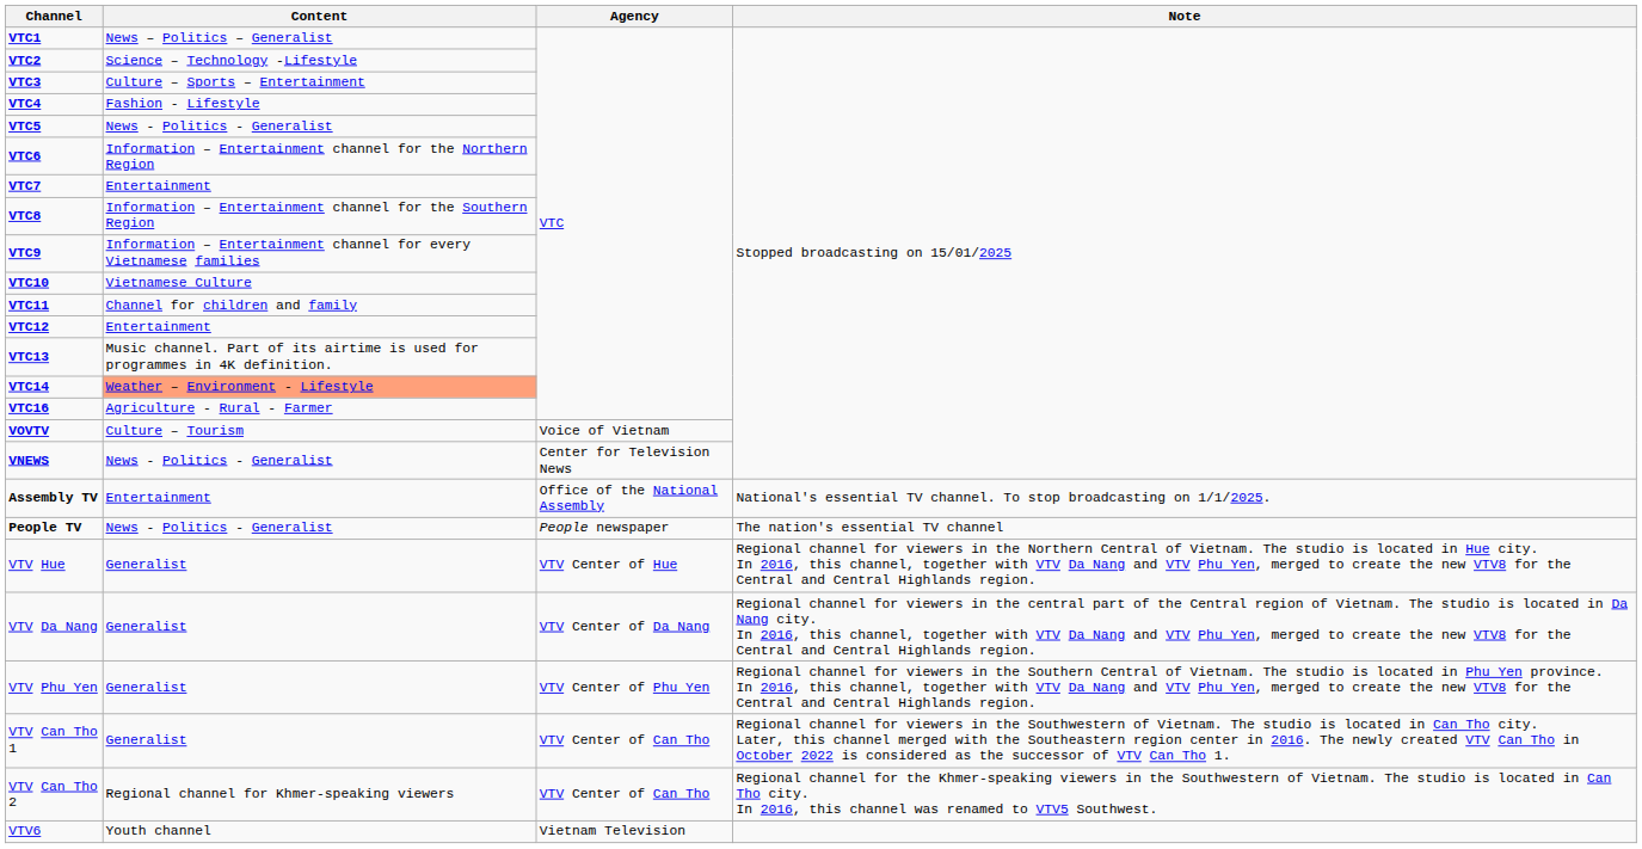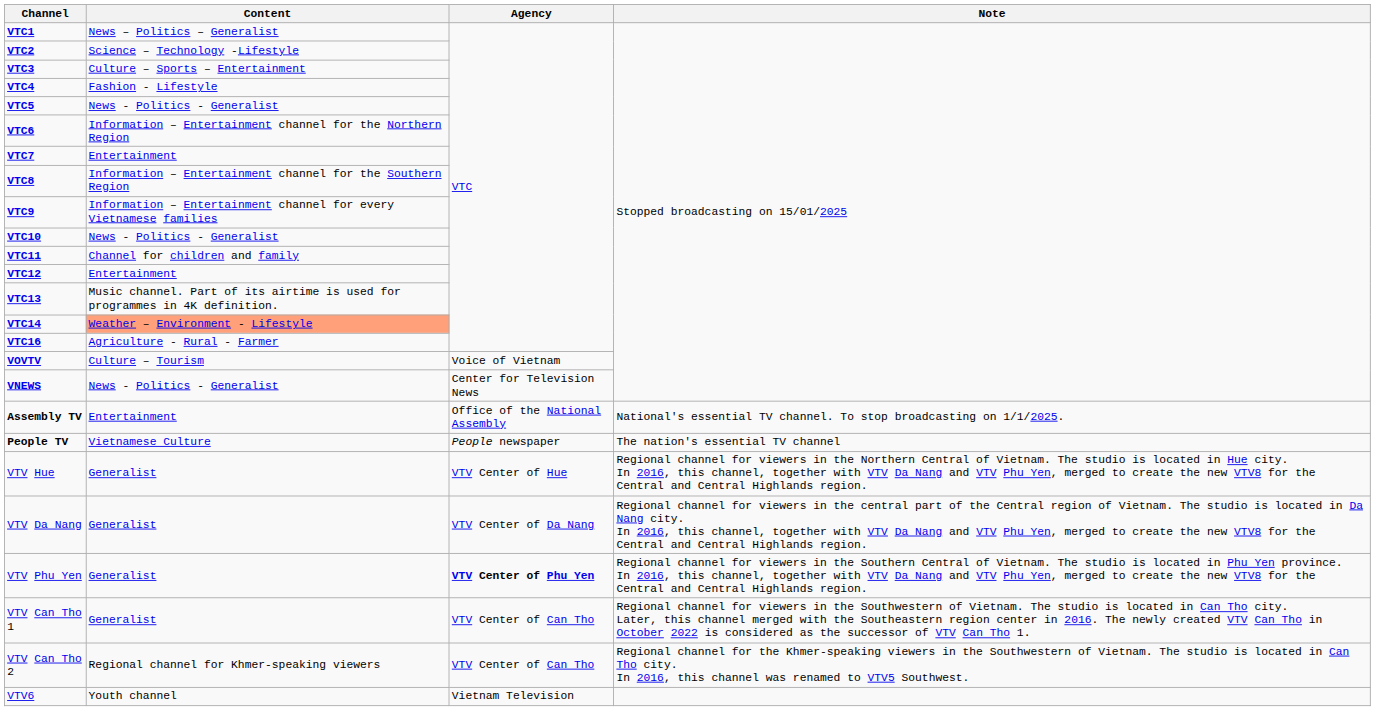VTC10 | Content: Vietnamese Culture -> News - Politics - Generalist
People TV | Content: News - Politics - Generalist -> Vietnamese Culture
VTV Phu Yen | Agency: normal -> bold
